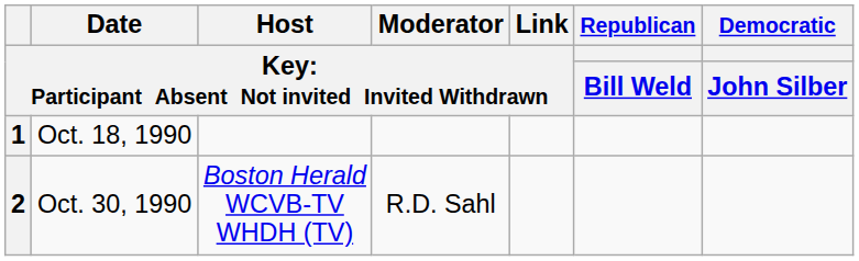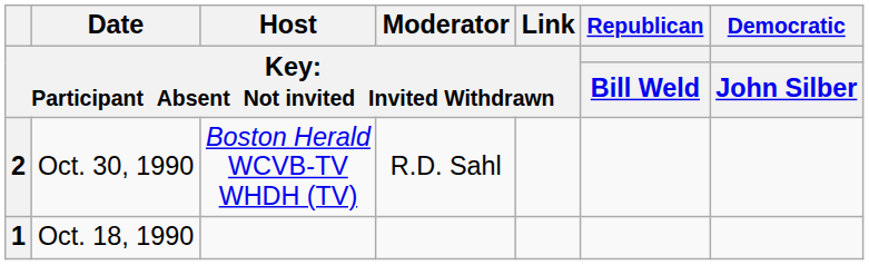rows swapped: 1 <-> 2
